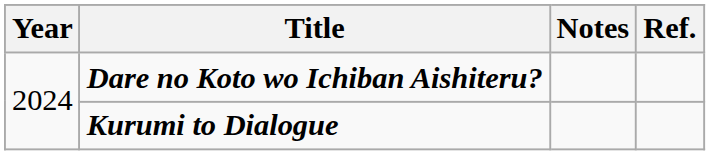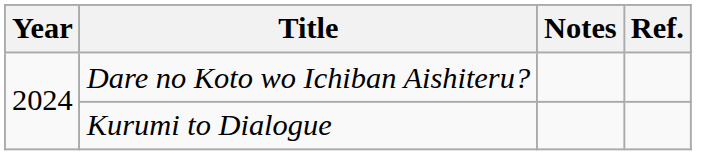Dare no Koto wo Ichiban Aishiteru? | Title: bold -> normal
Kurumi to Dialogue | Title: bold -> normal
